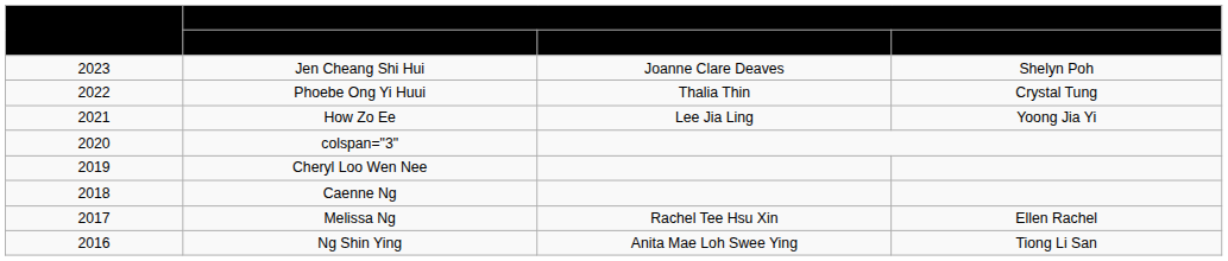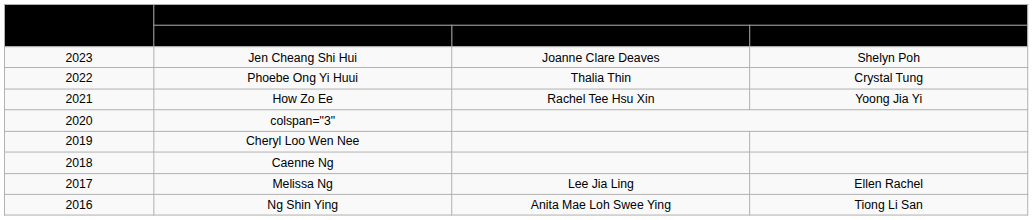How Zo Ee | column 3: Lee Jia Ling -> Rachel Tee Hsu Xin
Melissa Ng | column 3: Rachel Tee Hsu Xin -> Lee Jia Ling
